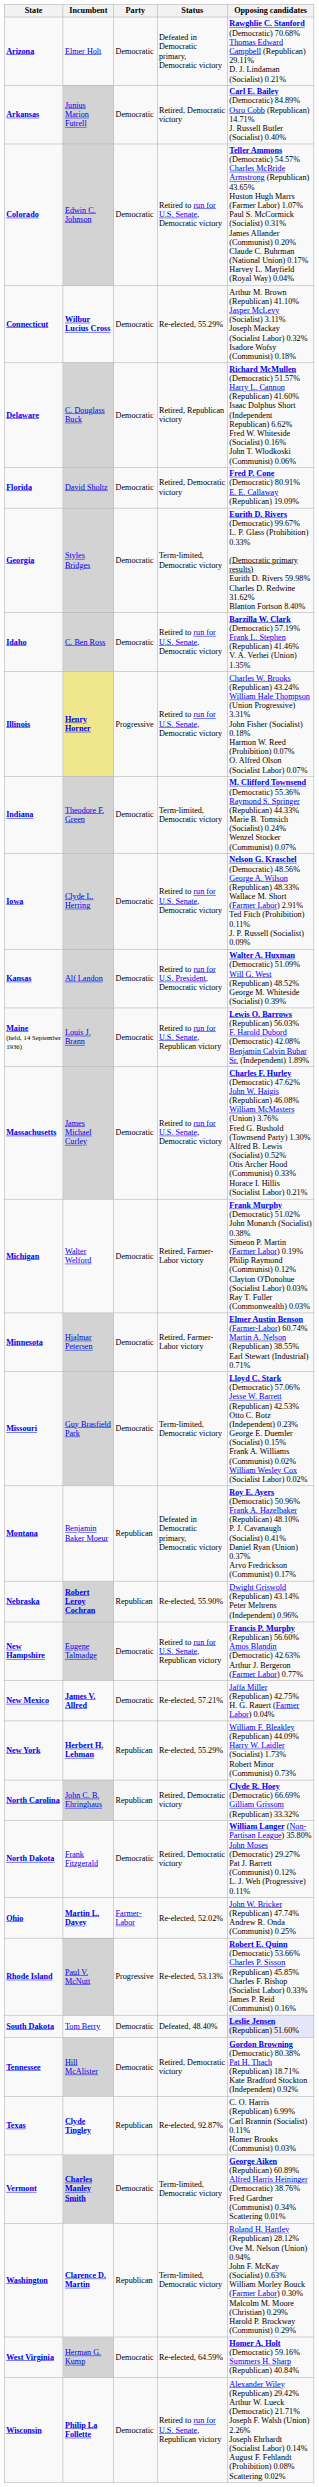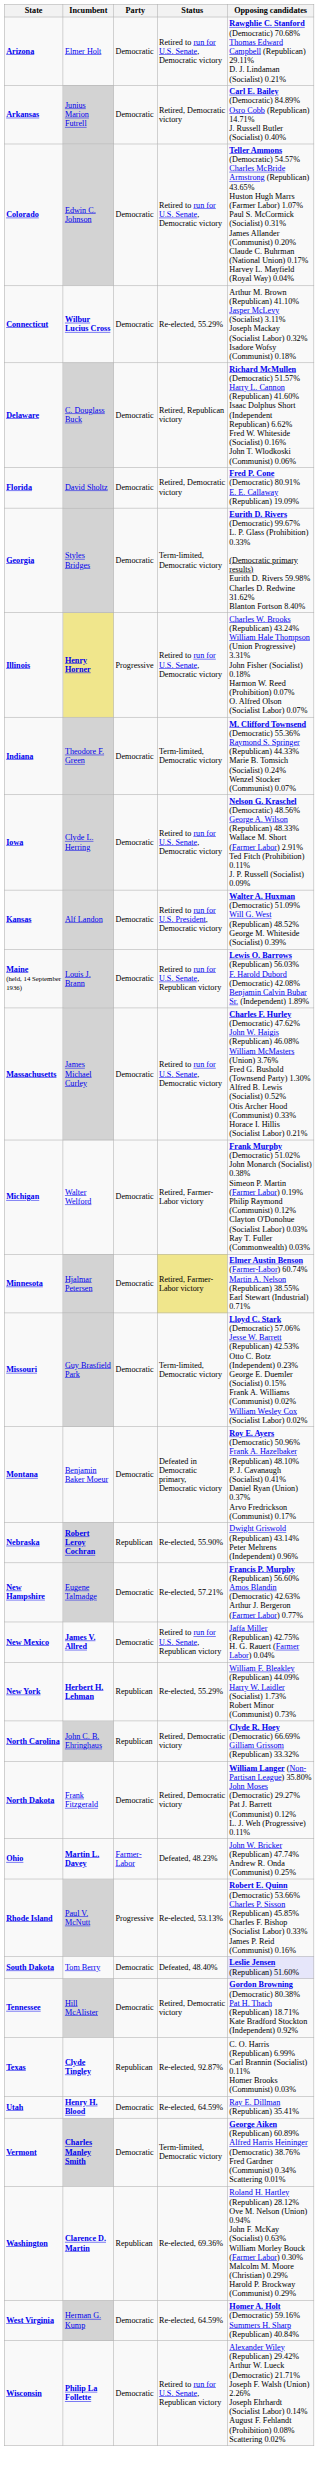Arizona | Status: Defeated in Democratic primary, Democratic victory -> Retired to run for U.S. Senate, Democratic victory
- row: Idaho | C. Ben Ross | Democratic | Retired to run for U.S. Senate, Democratic victory | Barzilla W. Clark (Democratic) 57.19% Frank L. Stephen (Republican) 41.46% V. A. Verhei (Union) 1.35%
Minnesota | Status: no background -> khaki background
Montana | Party: Republican -> Democratic
New Hampshire | Status: Retired to run for U.S. Senate, Republican victory -> Re-elected, 57.21%
New Mexico | Status: Re-elected, 57.21% -> Retired to run for U.S. Senate, Republican victory
Ohio | Status: Re-elected, 52.02% -> Defeated, 48.23%
+ row: Utah | Henry H. Blood | Democratic | Re-elected, 64.59% | Ray E. Dillman (Republican) 35.41%
Washington | Status: Term-limited, Democratic victory -> Re-elected, 69.36%
